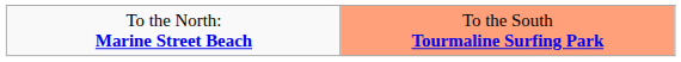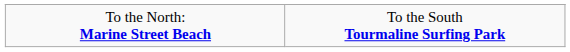To the North: Marine Street Beach | column 2: lightsalmon background -> no background
